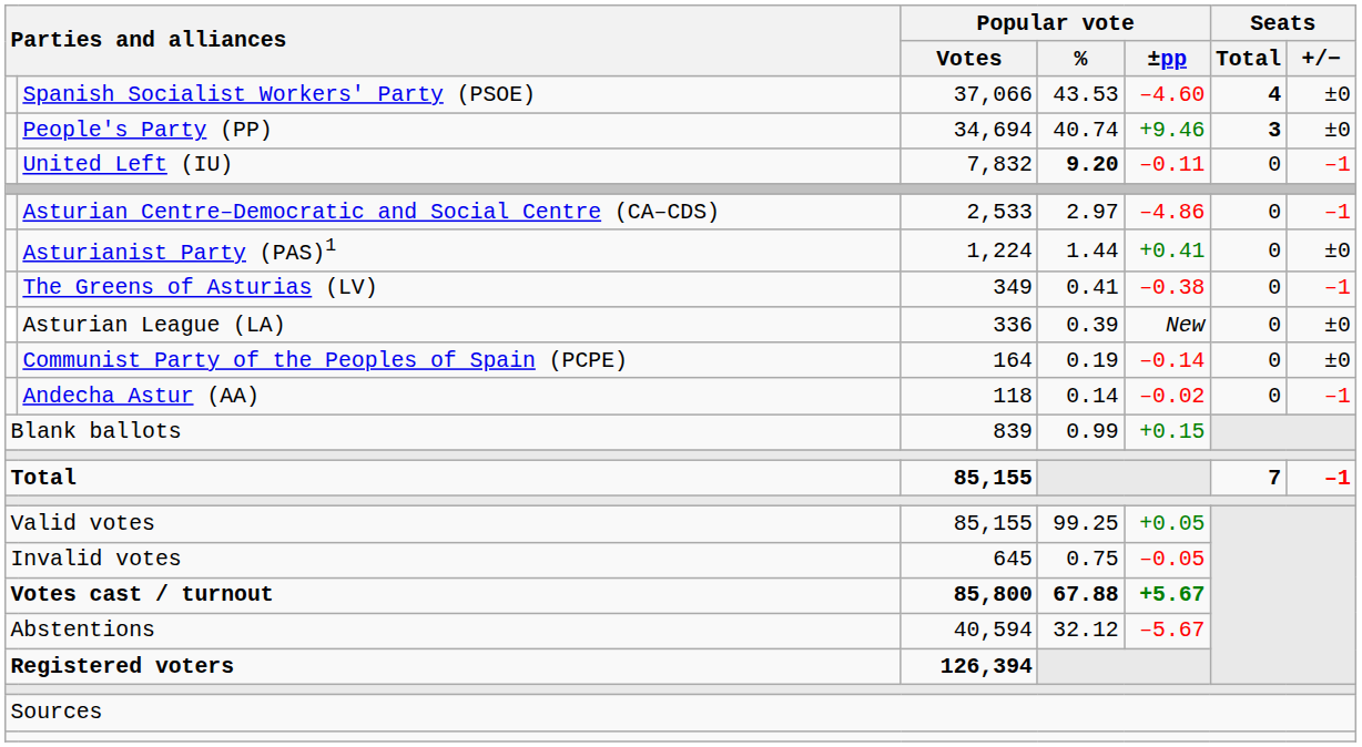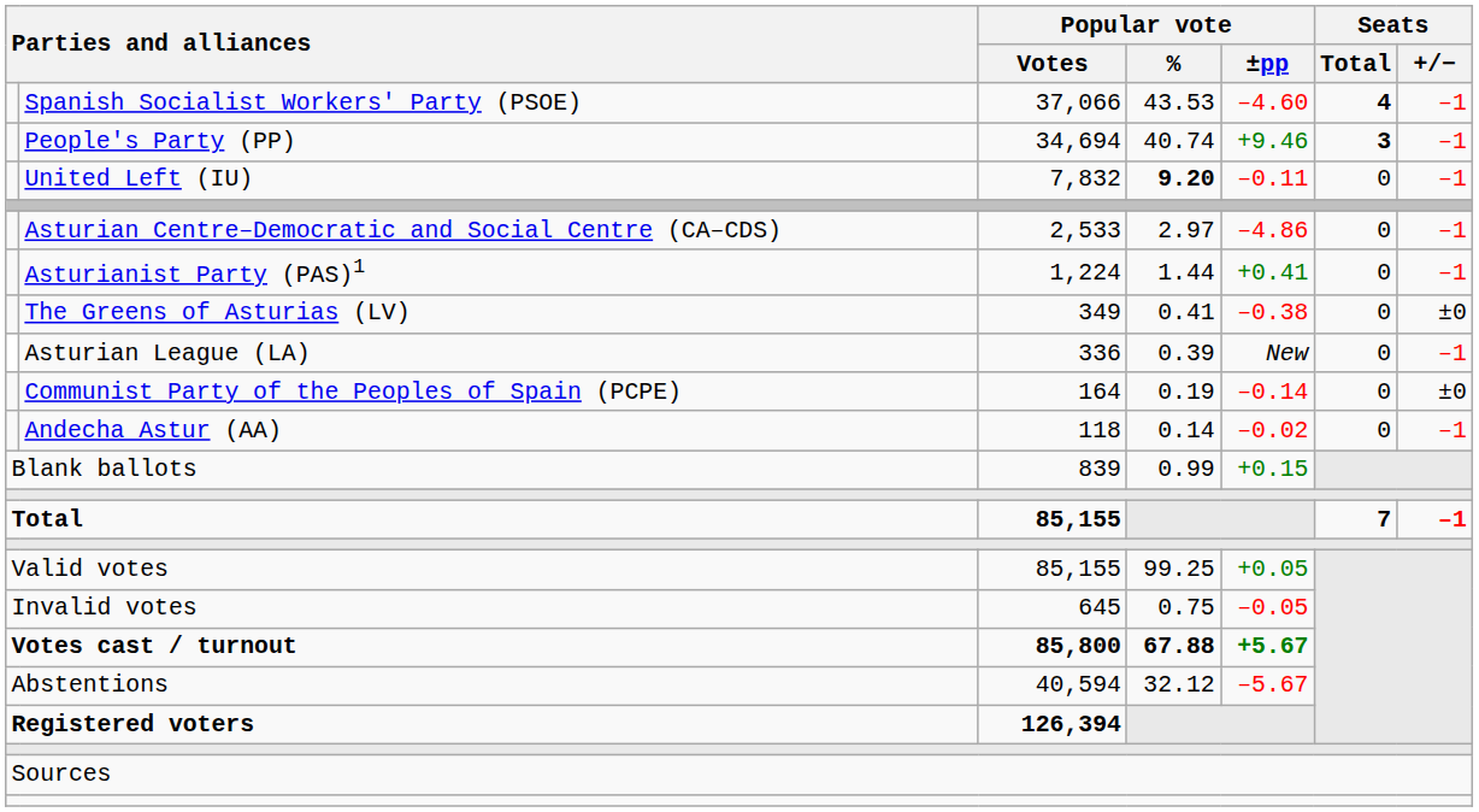Spanish Socialist Workers' Party (PSOE) | Seats / +/−: ±0 -> –1
People's Party (PP) | Seats / +/−: ±0 -> –1
Asturianist Party (PAS)1 | Seats / +/−: ±0 -> –1
The Greens of Asturias (LV) | Seats / +/−: –1 -> ±0
Asturian League (LA) | Seats / +/−: ±0 -> –1
